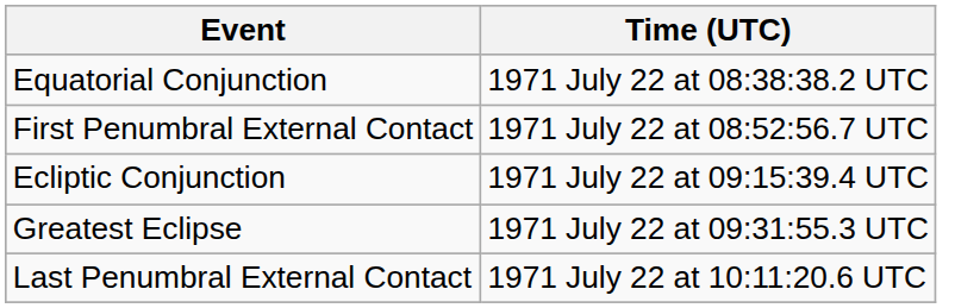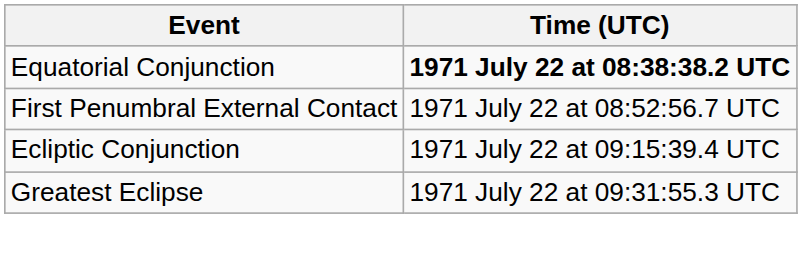Equatorial Conjunction | Time (UTC): normal -> bold
- row: Last Penumbral External Contact | 1971 July 22 at 10:11:20.6 UTC
